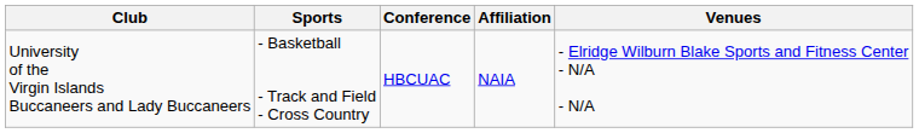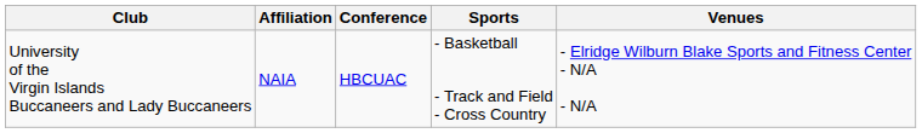columns swapped: Affiliation <-> Sports
